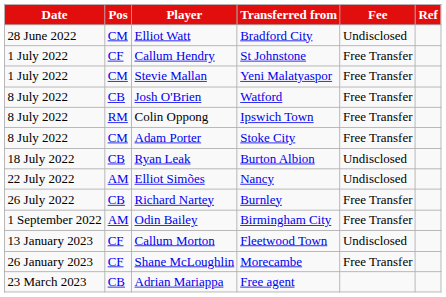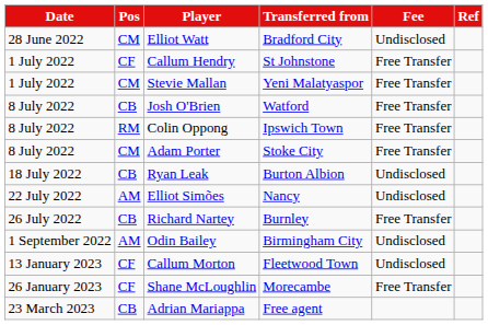Odin Bailey | Fee: Free Transfer -> Undisclosed
